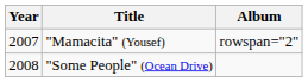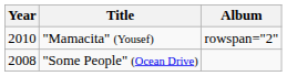"Mamacita" (Yousef) | Year: 2007 -> 2010
